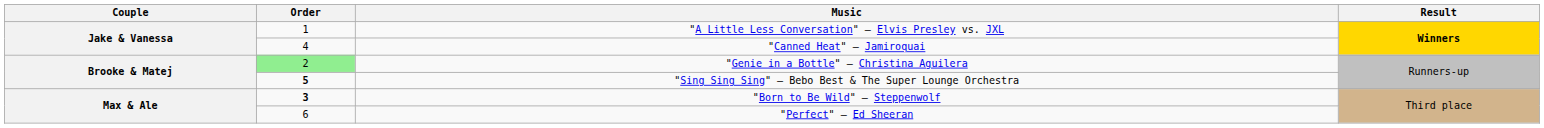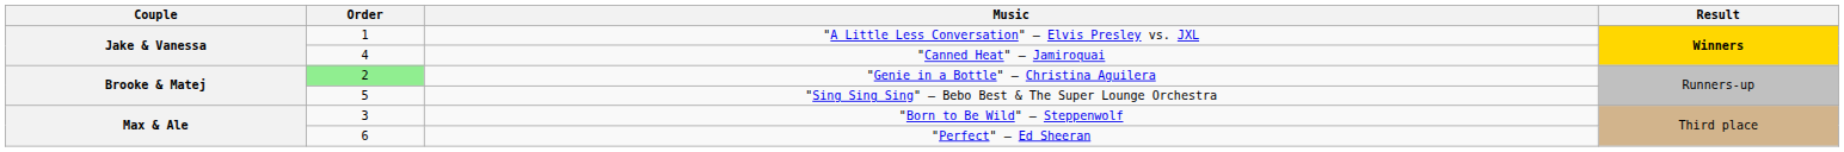"Sing Sing Sing" — Bebo Best & The Super Lounge Orchestra | Order: bold -> normal
"Born to Be Wild" — Steppenwolf | Order: bold -> normal
